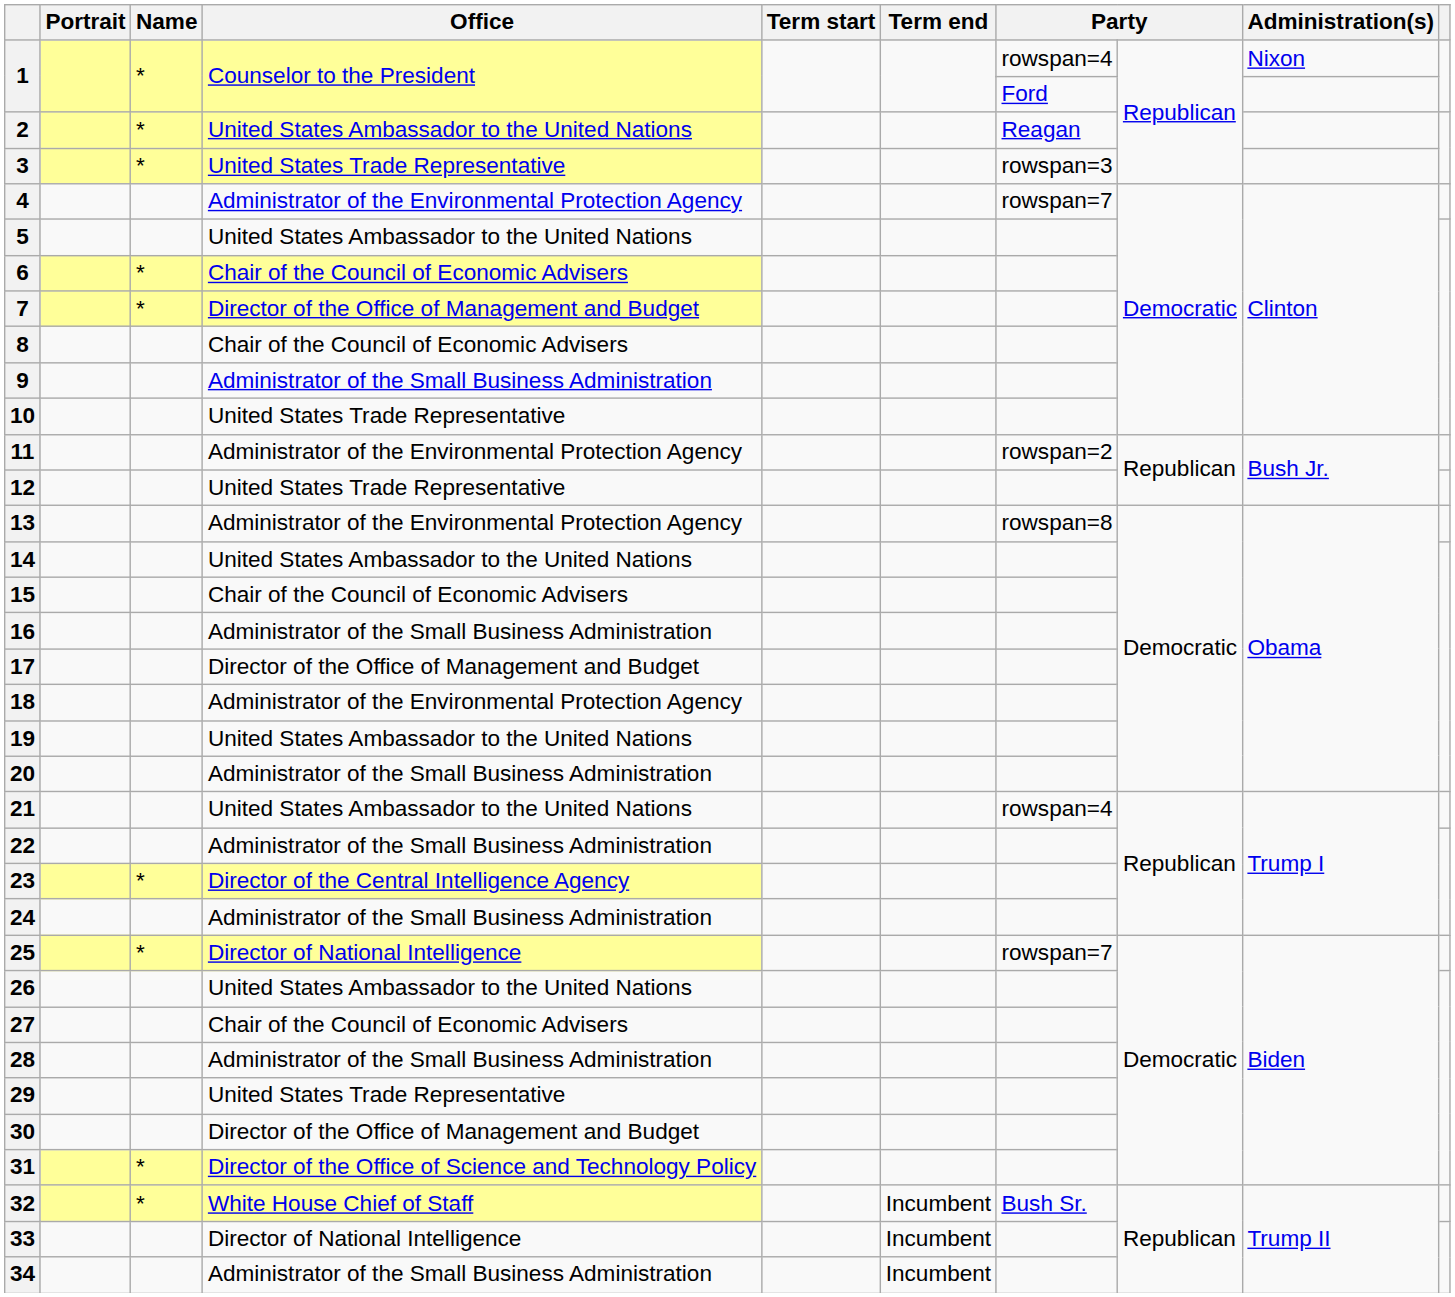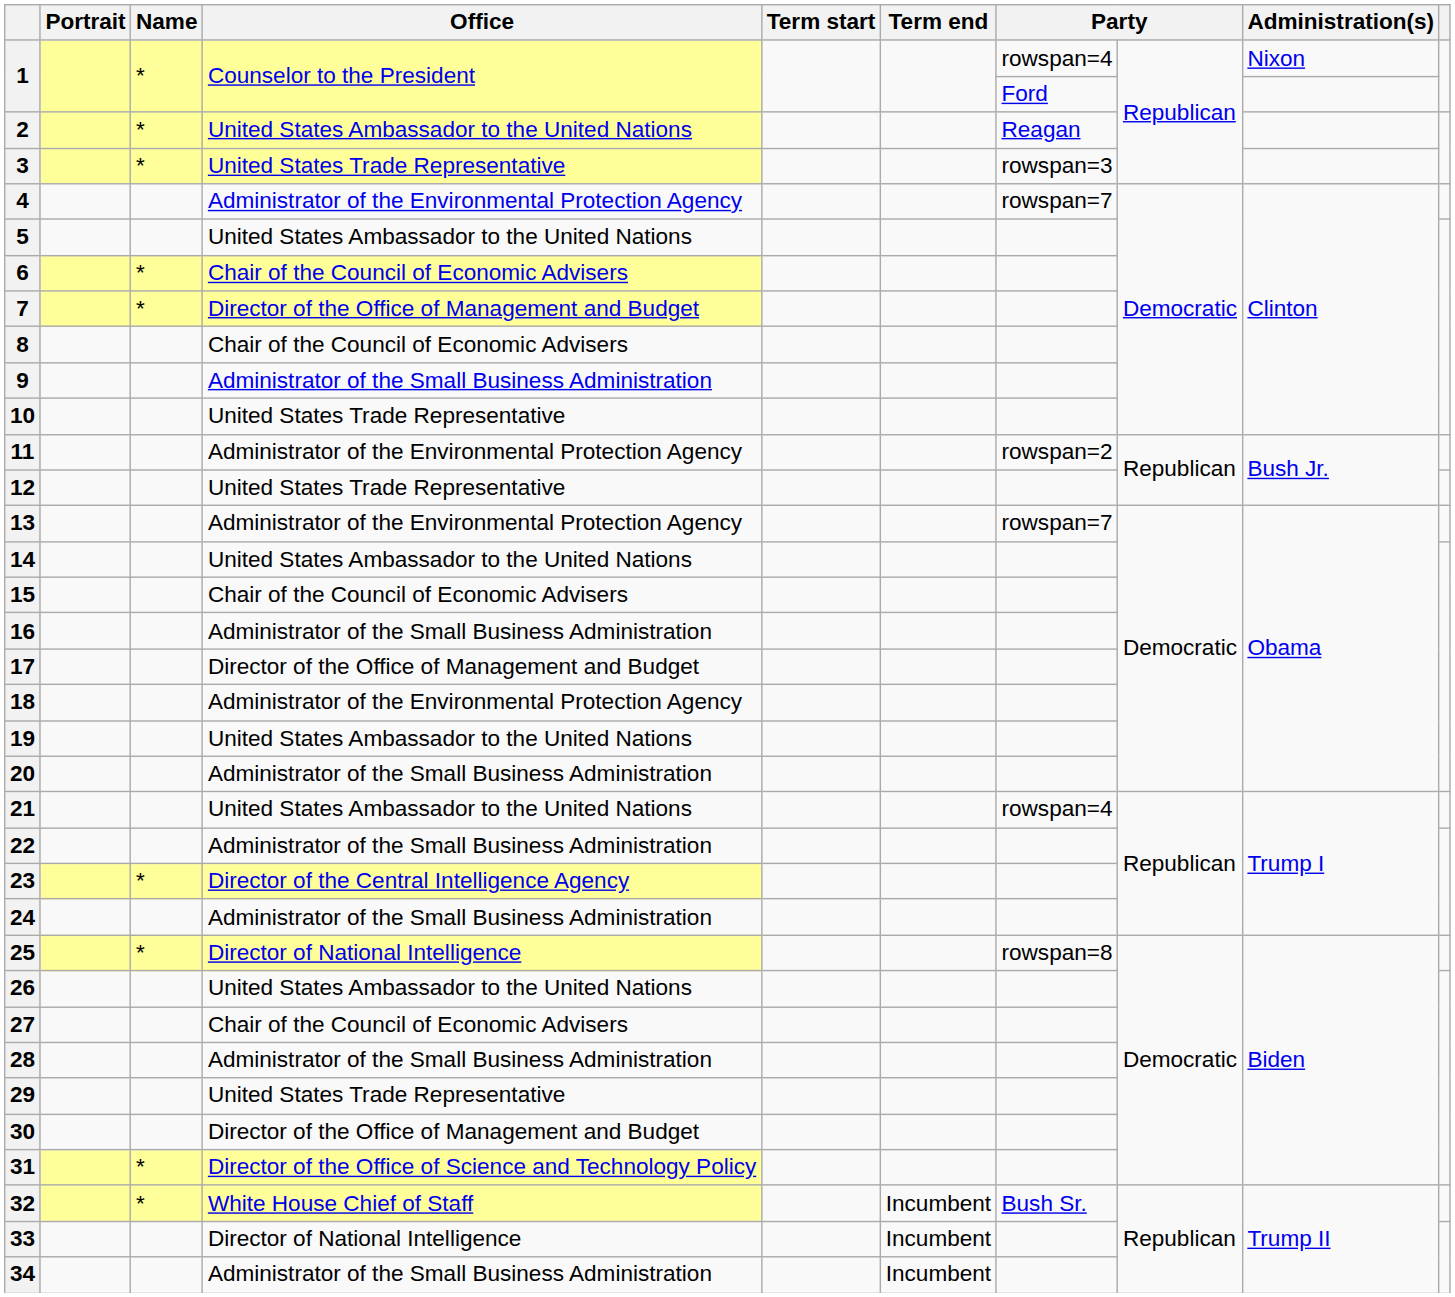13 | column 7: rowspan=8 -> rowspan=7
25 | column 7: rowspan=7 -> rowspan=8
